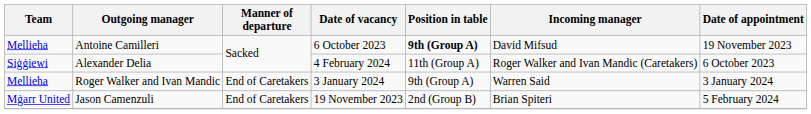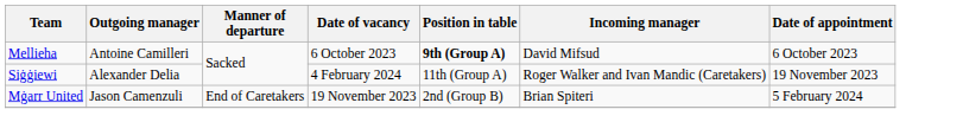Antoine Camilleri | Date of appointment: 19 November 2023 -> 6 October 2023
Alexander Delia | Date of appointment: 6 October 2023 -> 19 November 2023
- row: Mellieha | Roger Walker and Ivan Mandic | End of Caretakers | 3 January 2024 | 9th (Group A) | Warren Said | 3 January 2024
